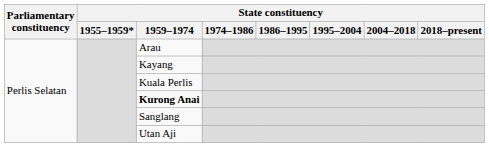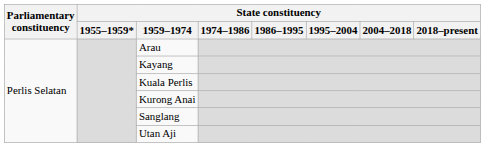Kurong Anai | State constituency / 1959–1974: bold -> normal
